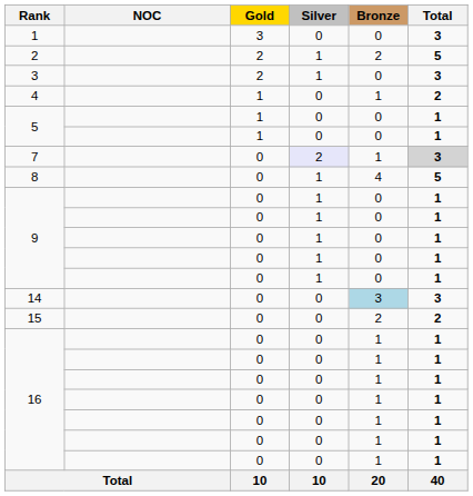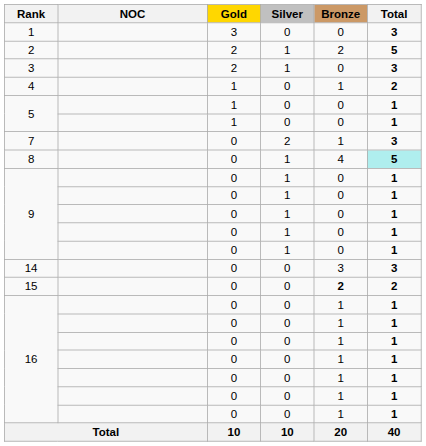7 | Silver: lavender background -> no background
7 | Total: lightgrey background -> no background
8 | Total: no background -> paleturquoise background
14 | Bronze: lightblue background -> no background
15 | Bronze: normal -> bold
